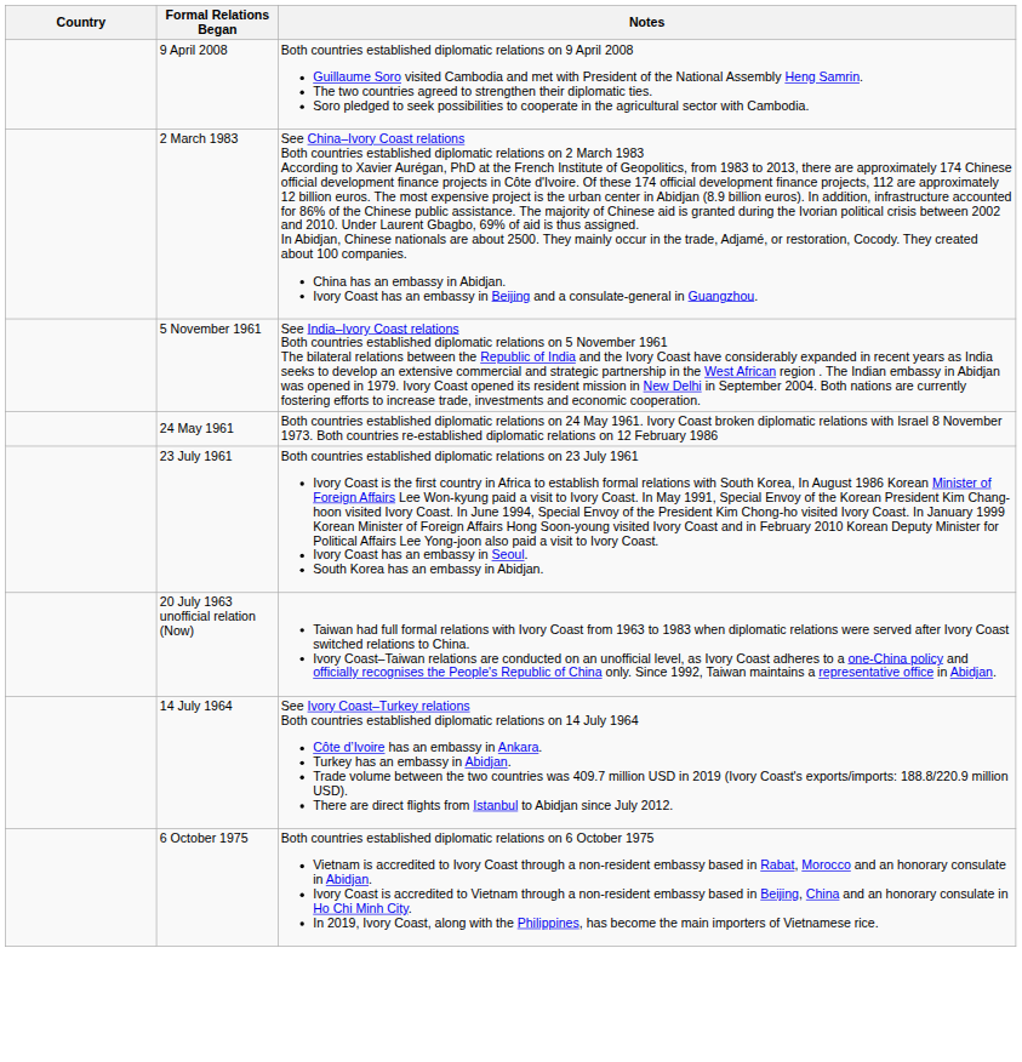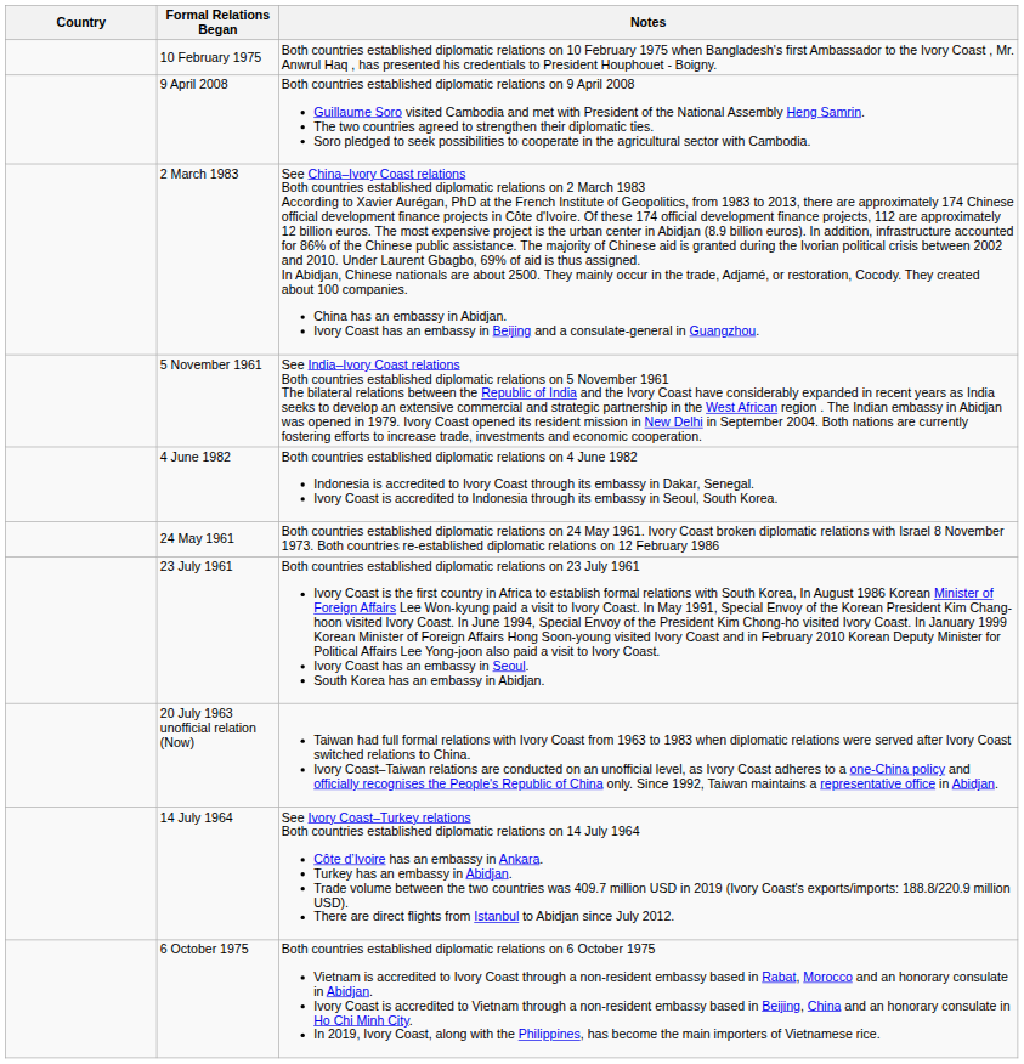+ row: 10 February 1975 | Both countries established diplomatic relations on 10 February 1975 when Bangladesh's first Ambassador to the Ivory Coast , Mr. Anwrul Haq , has presented his credentials to President Houphouet - Boigny.
+ row: 4 June 1982 | Both countries established diplomatic relations on 4 June 1982 Indonesia is accredited to Ivory Coast through its embassy in Dakar, Senegal. Ivory Coast is accredited to Indonesia through its embassy in Seoul, South Korea.
